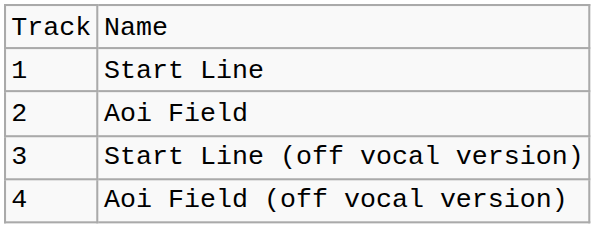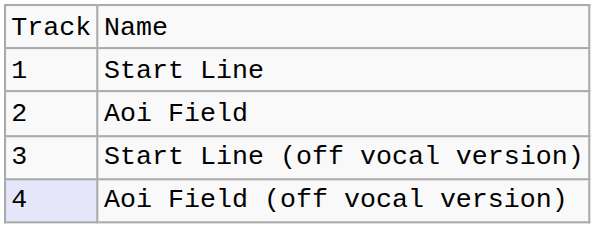Aoi Field (off vocal version) | column 1: no background -> lavender background
